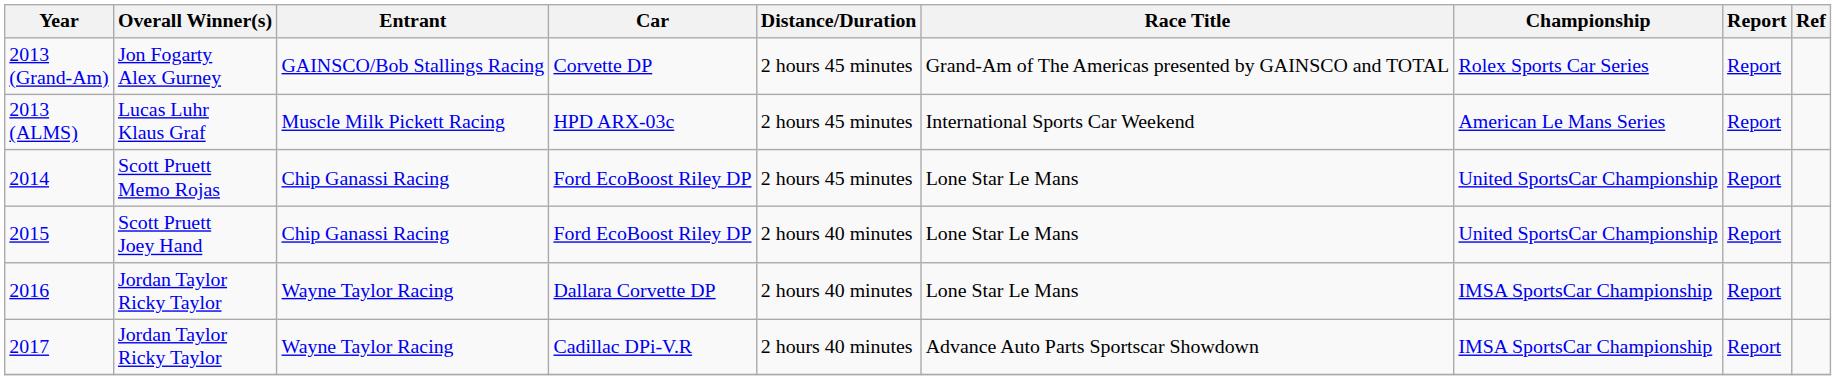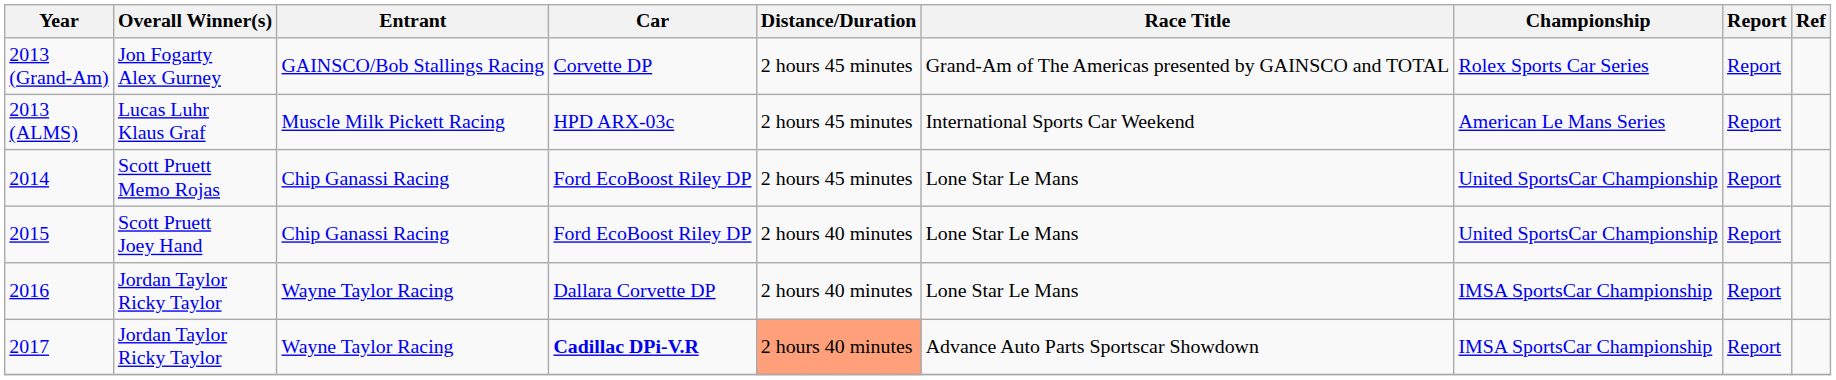2017 | Car: normal -> bold
2017 | Distance/Duration: no background -> lightsalmon background
